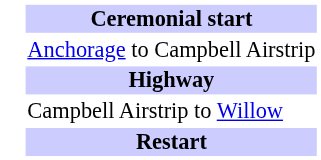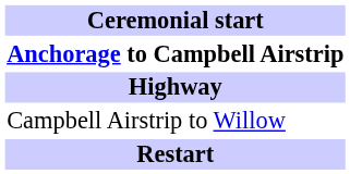row 2 | column 1: normal -> bold
